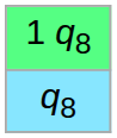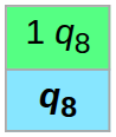row 2 | column 1: normal -> bold
